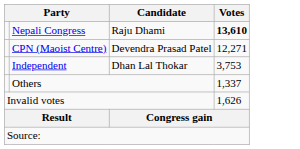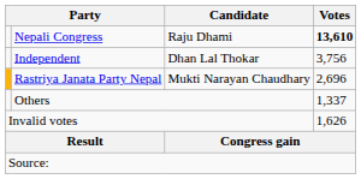- row: CPN (Maoist Centre) | Devendra Prasad Patel | 12,271
Independent | Votes: 3,753 -> 3,756
+ row: Rastriya Janata Party Nepal | Mukti Narayan Chaudhary | 2,696
